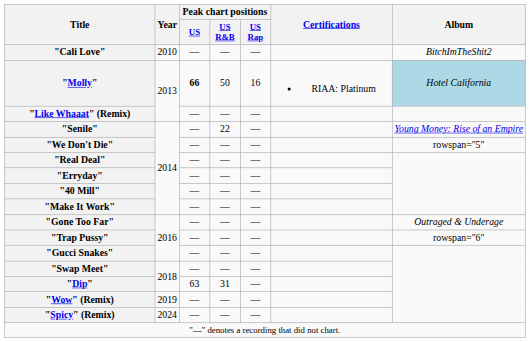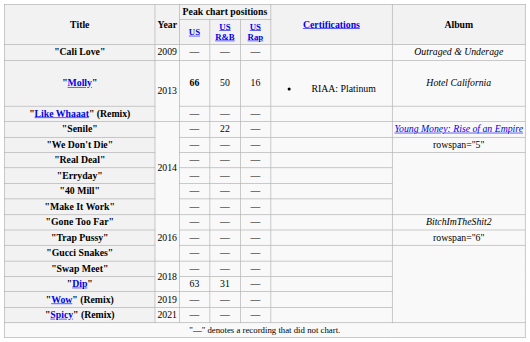"Cali Love" | Year: 2010 -> 2009
"Cali Love" | Album: BitchImTheShit2 -> Outraged & Underage
"Molly" | Album: lightblue background -> no background
"Gone Too Far" | Album: Outraged & Underage -> BitchImTheShit2
"Spicy" (Remix) | Year: 2024 -> 2021
